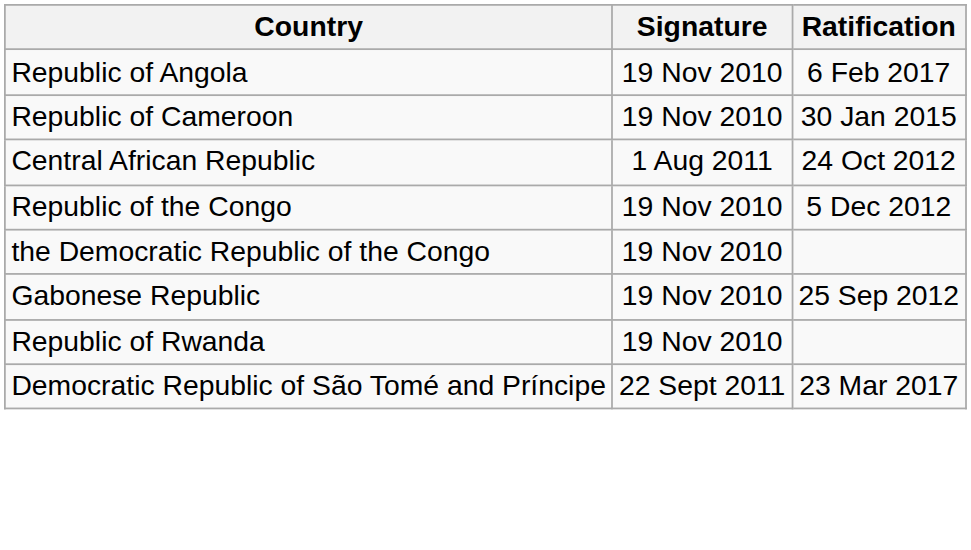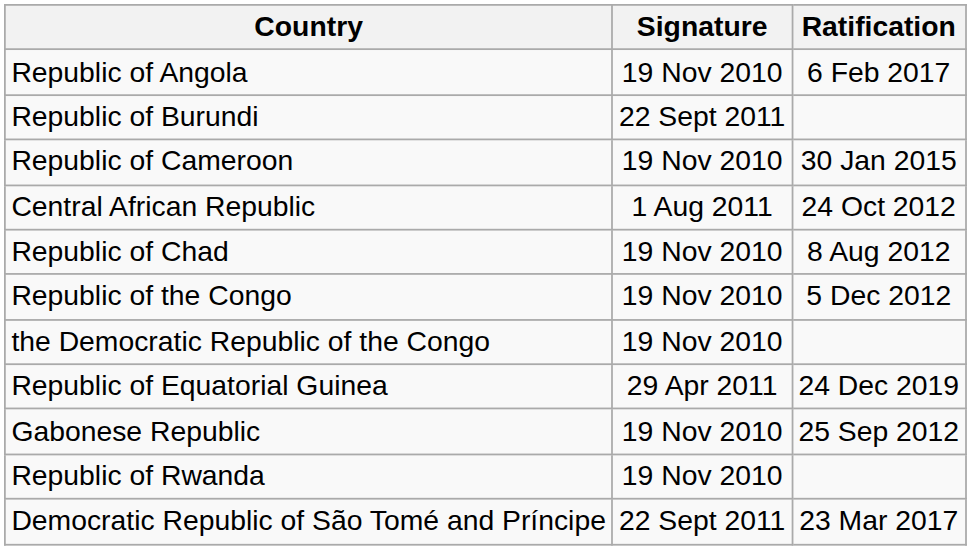+ row: Republic of Burundi | 22 Sept 2011
+ row: Republic of Chad | 19 Nov 2010 | 8 Aug 2012
+ row: Republic of Equatorial Guinea | 29 Apr 2011 | 24 Dec 2019
